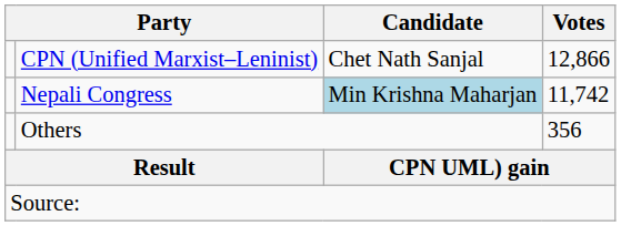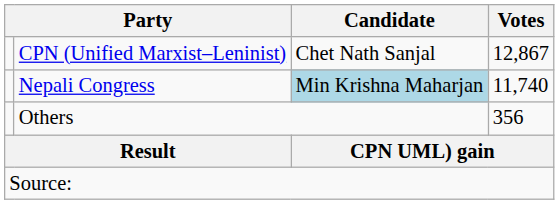CPN (Unified Marxist–Leninist) | Votes: 12,866 -> 12,867
Nepali Congress | Votes: 11,742 -> 11,740
